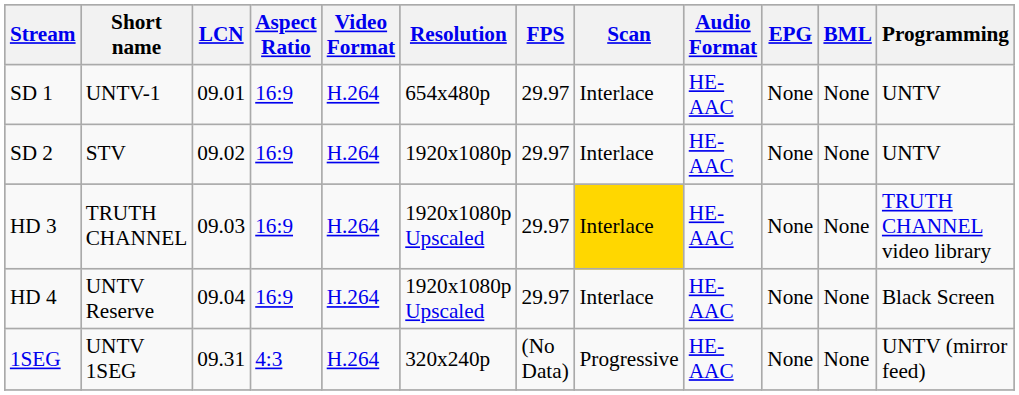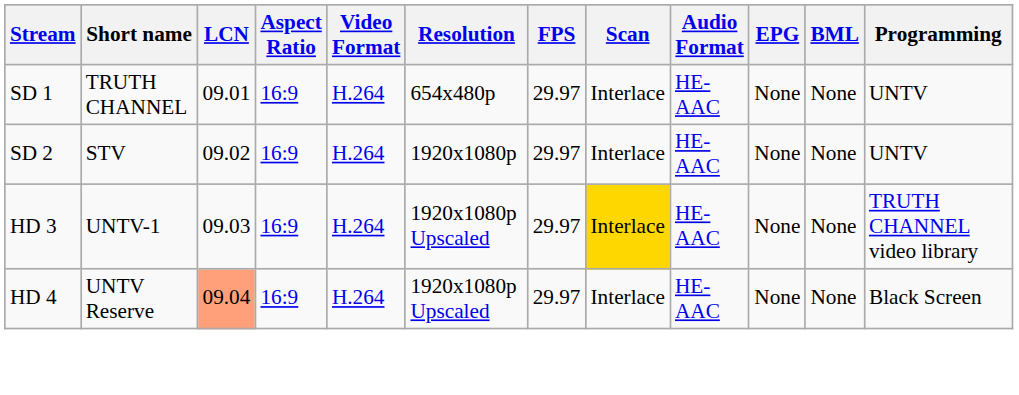SD 1 | Short name: UNTV-1 -> TRUTH CHANNEL
HD 3 | Short name: TRUTH CHANNEL -> UNTV-1
HD 4 | LCN: no background -> lightsalmon background
- row: 1SEG | UNTV 1SEG | 09.31 | 4:3 | H.264 | 320x240p | (No Data) | Progressive | HE-AAC | None | None | UNTV (mirror feed)
